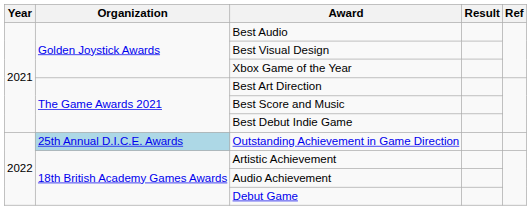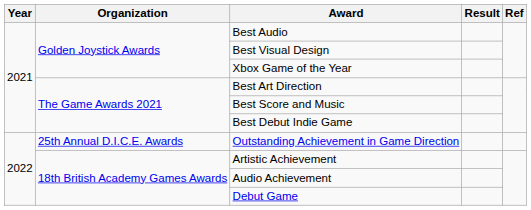Outstanding Achievement in Game Direction | Organization: lightblue background -> no background
